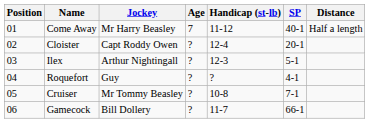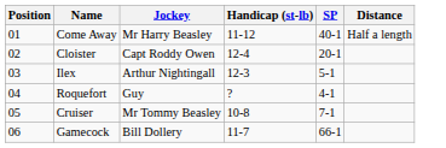- column: Age | 7 | ? | ? | ? | ? | ?
